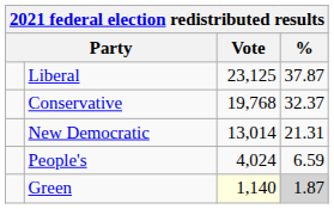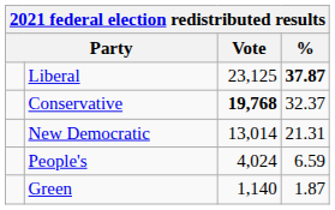Liberal | %: normal -> bold
Conservative | Vote: normal -> bold
Green | Vote: lightyellow background -> no background
Green | %: lightgrey background -> no background
